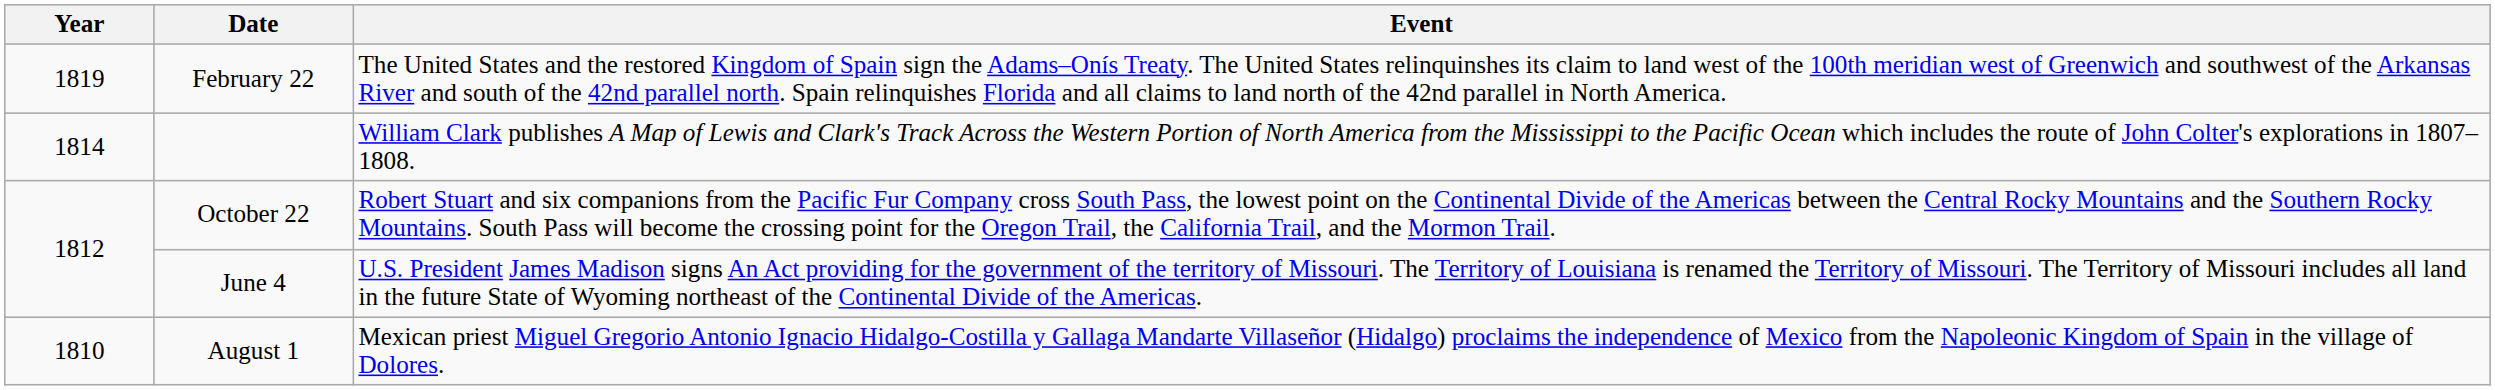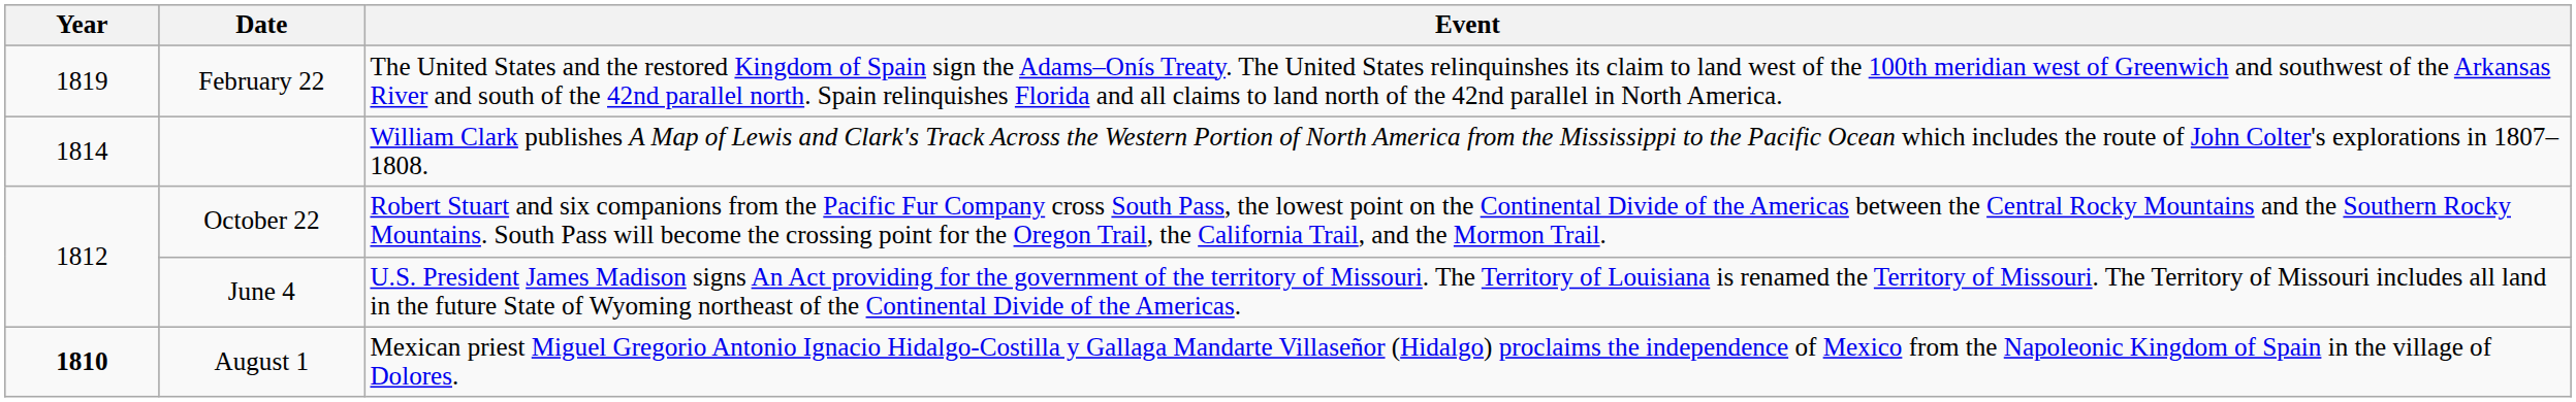August 1 | Year: normal -> bold
